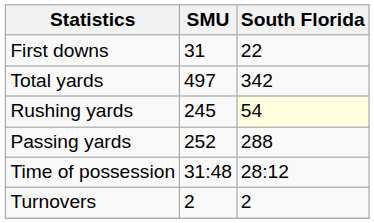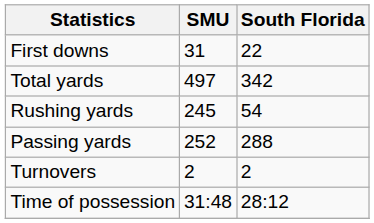Rushing yards | South Florida: lightyellow background -> no background
rows swapped: Turnovers <-> Time of possession
